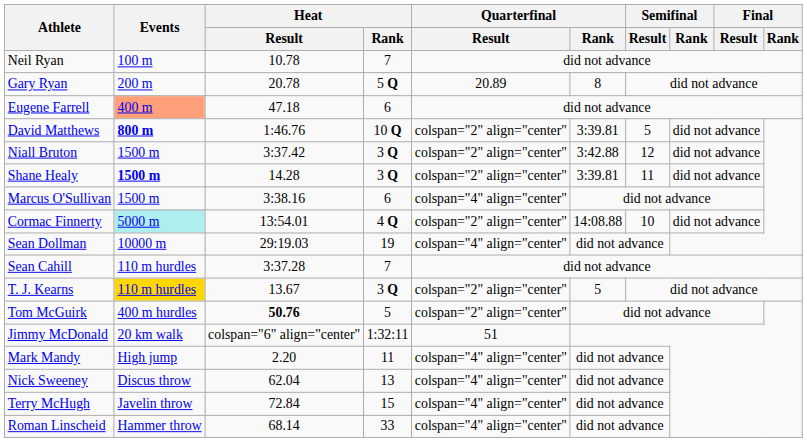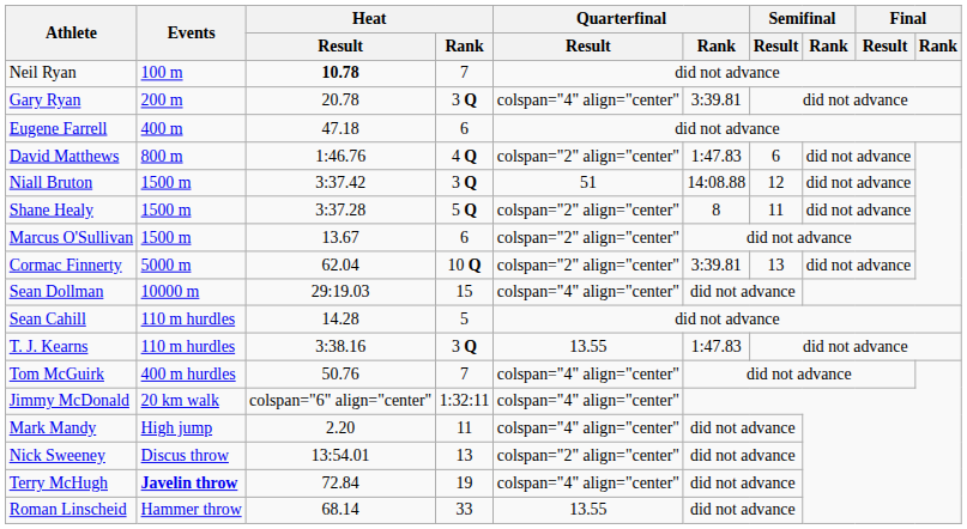Neil Ryan | Heat / Result: normal -> bold
Gary Ryan | Heat / Rank: 5 Q -> 3 Q
Gary Ryan | Quarterfinal / Result: 20.89 -> colspan="4" align="center"
Gary Ryan | Quarterfinal / Rank: 8 -> 3:39.81
Eugene Farrell | Events: lightsalmon background -> no background
David Matthews | Events: bold -> normal
David Matthews | Heat / Rank: 10 Q -> 4 Q
David Matthews | Quarterfinal / Rank: 3:39.81 -> 1:47.83
David Matthews | Semifinal / Result: 5 -> 6
Niall Bruton | Quarterfinal / Result: colspan="2" align="center" -> 51
Niall Bruton | Quarterfinal / Rank: 3:42.88 -> 14:08.88
Shane Healy | Events: bold -> normal
Shane Healy | Heat / Result: 14.28 -> 3:37.28
Shane Healy | Heat / Rank: 3 Q -> 5 Q
Shane Healy | Quarterfinal / Rank: 3:39.81 -> 8
Marcus O'Sullivan | Heat / Result: 3:38.16 -> 13.67
Marcus O'Sullivan | Quarterfinal / Result: colspan="4" align="center" -> colspan="2" align="center"
Cormac Finnerty | Events: paleturquoise background -> no background
Cormac Finnerty | Heat / Result: 13:54.01 -> 62.04
Cormac Finnerty | Heat / Rank: 4 Q -> 10 Q
Cormac Finnerty | Quarterfinal / Rank: 14:08.88 -> 3:39.81
Cormac Finnerty | Semifinal / Result: 10 -> 13
Sean Dollman | Heat / Rank: 19 -> 15
Sean Cahill | Heat / Result: 3:37.28 -> 14.28
Sean Cahill | Heat / Rank: 7 -> 5
T. J. Kearns | Events: gold background -> no background
T. J. Kearns | Heat / Result: 13.67 -> 3:38.16
T. J. Kearns | Quarterfinal / Result: colspan="2" align="center" -> 13.55
T. J. Kearns | Quarterfinal / Rank: 5 -> 1:47.83
Tom McGuirk | Heat / Result: bold -> normal
Tom McGuirk | Heat / Rank: 5 -> 7
Tom McGuirk | Quarterfinal / Result: colspan="2" align="center" -> colspan="4" align="center"
Jimmy McDonald | Quarterfinal / Result: 51 -> colspan="4" align="center"
Nick Sweeney | Heat / Result: 62.04 -> 13:54.01
Nick Sweeney | Quarterfinal / Result: colspan="4" align="center" -> colspan="2" align="center"
Terry McHugh | Events: normal -> bold
Terry McHugh | Heat / Rank: 15 -> 19
Roman Linscheid | Quarterfinal / Result: colspan="4" align="center" -> 13.55
